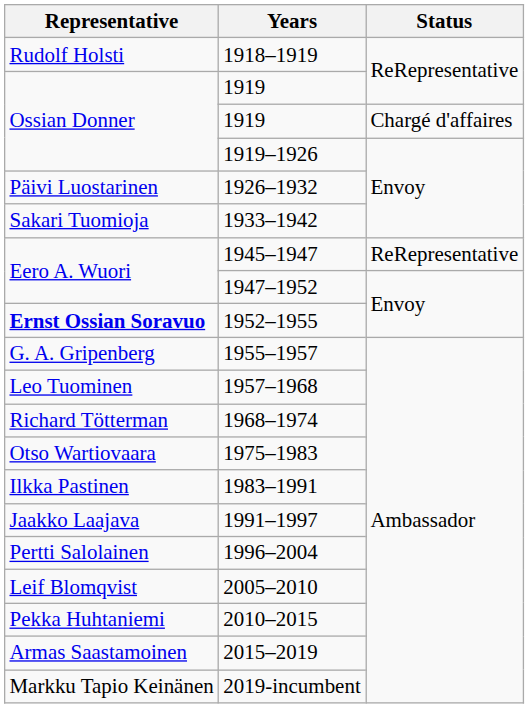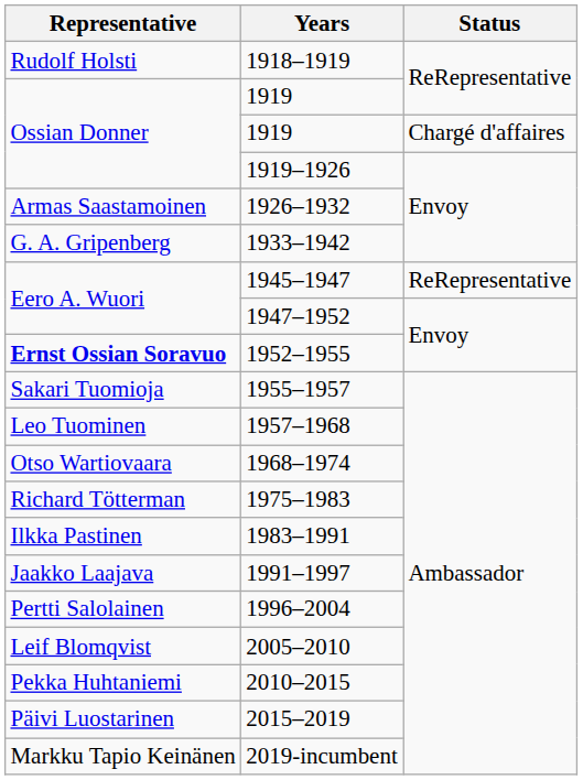1926–1932 | Representative: Päivi Luostarinen -> Armas Saastamoinen
1933–1942 | Representative: Sakari Tuomioja -> G. A. Gripenberg
1955–1957 | Representative: G. A. Gripenberg -> Sakari Tuomioja
1968–1974 | Representative: Richard Tötterman -> Otso Wartiovaara
1975–1983 | Representative: Otso Wartiovaara -> Richard Tötterman
2015–2019 | Representative: Armas Saastamoinen -> Päivi Luostarinen
